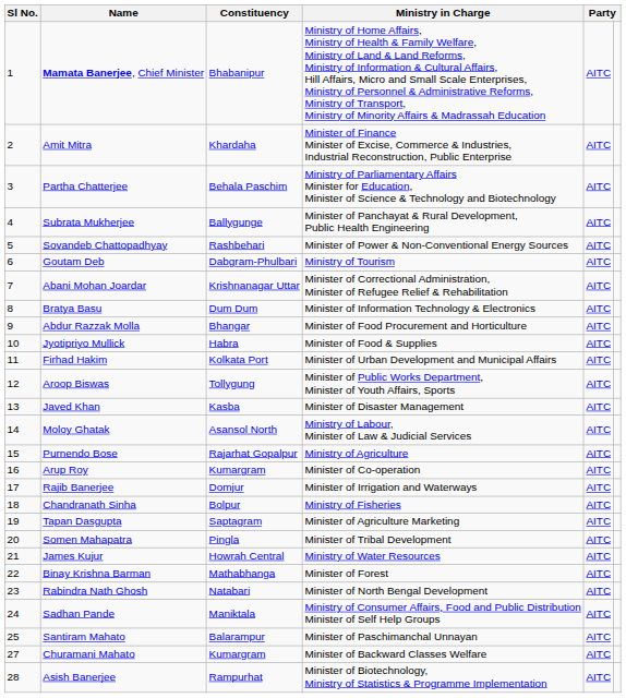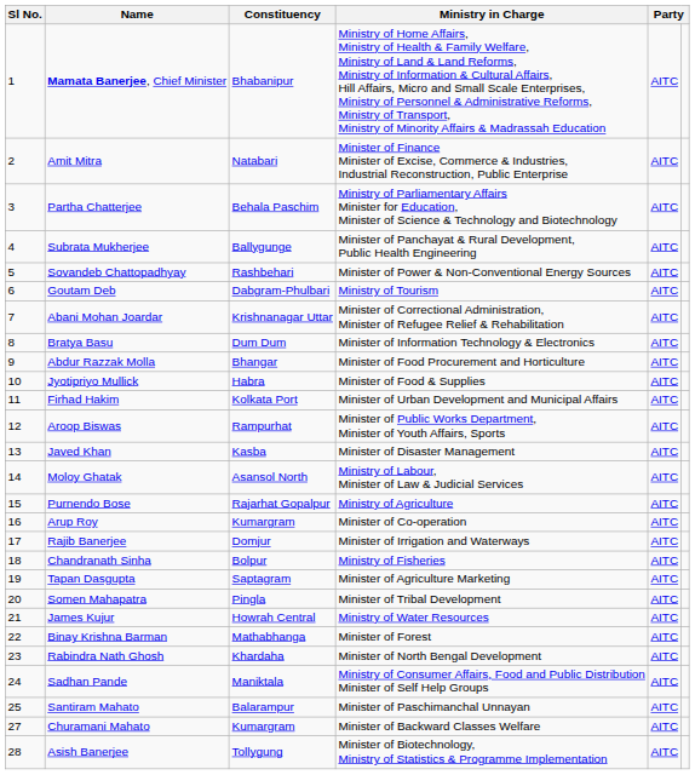Amit Mitra | Constituency: Khardaha -> Natabari
Aroop Biswas | Constituency: Tollygung -> Rampurhat
Rabindra Nath Ghosh | Constituency: Natabari -> Khardaha
Asish Banerjee | Constituency: Rampurhat -> Tollygung
